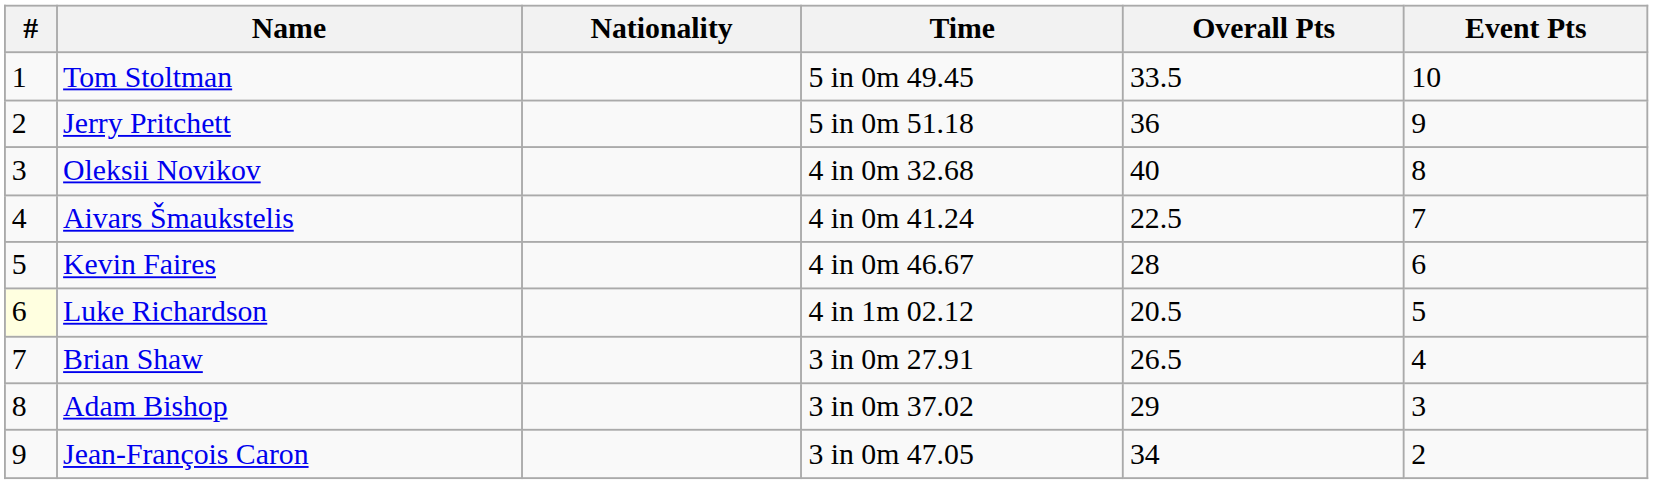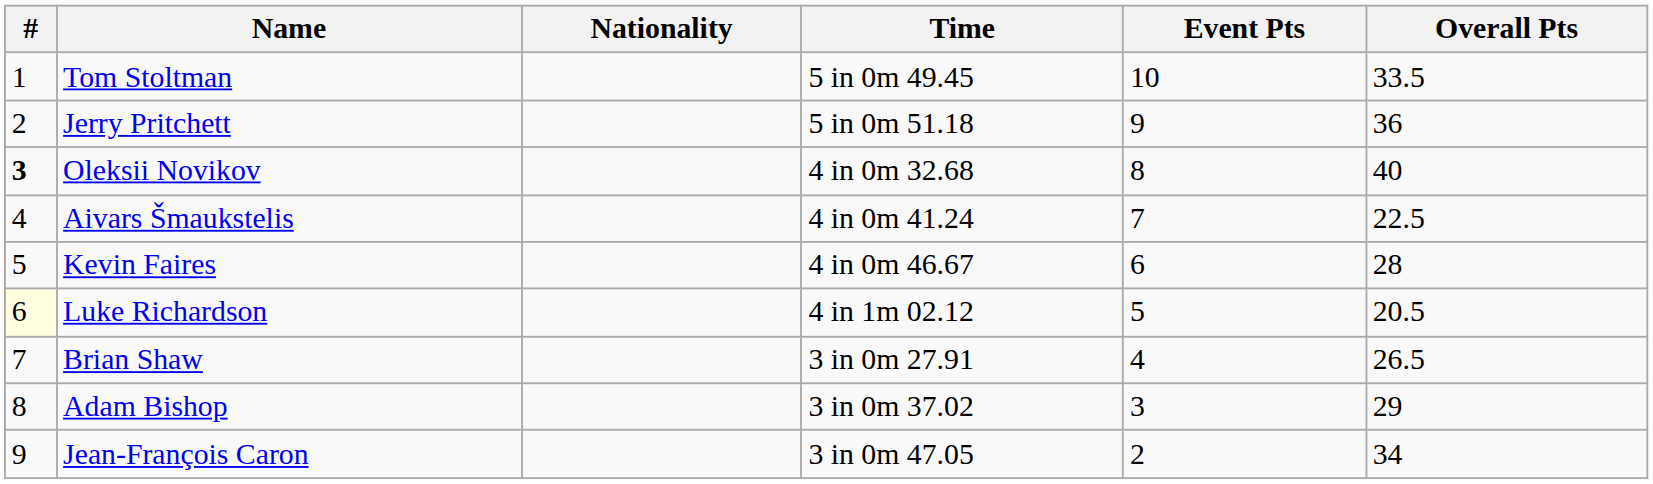columns swapped: Event Pts <-> Overall Pts
Oleksii Novikov | #: normal -> bold
